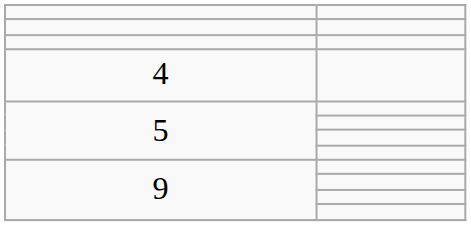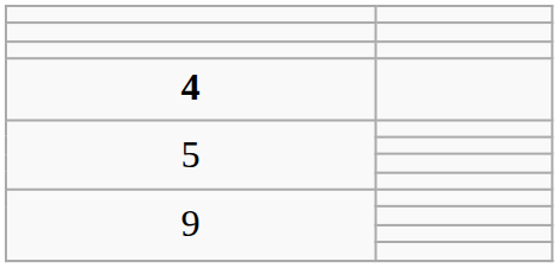row 4 | column 1: normal -> bold
